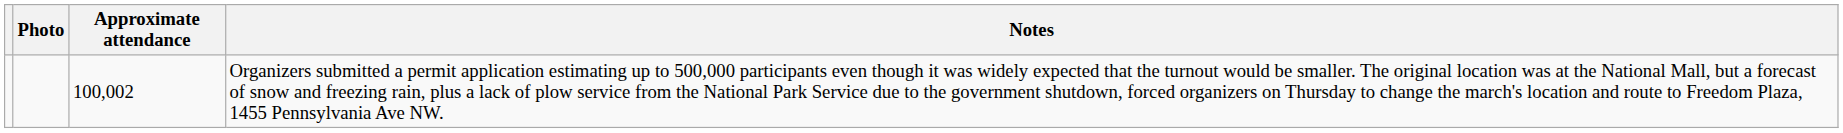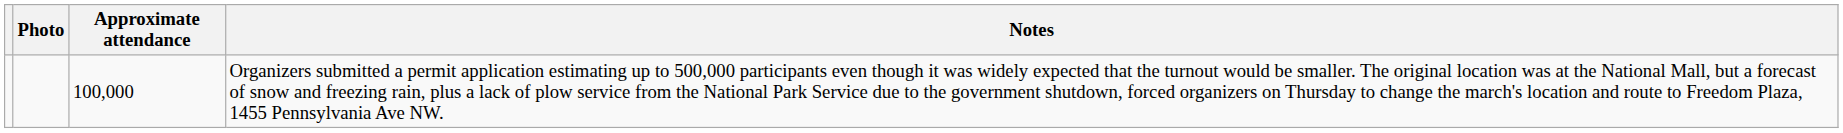row 2 | Approximate attendance: 100,002 -> 100,000
